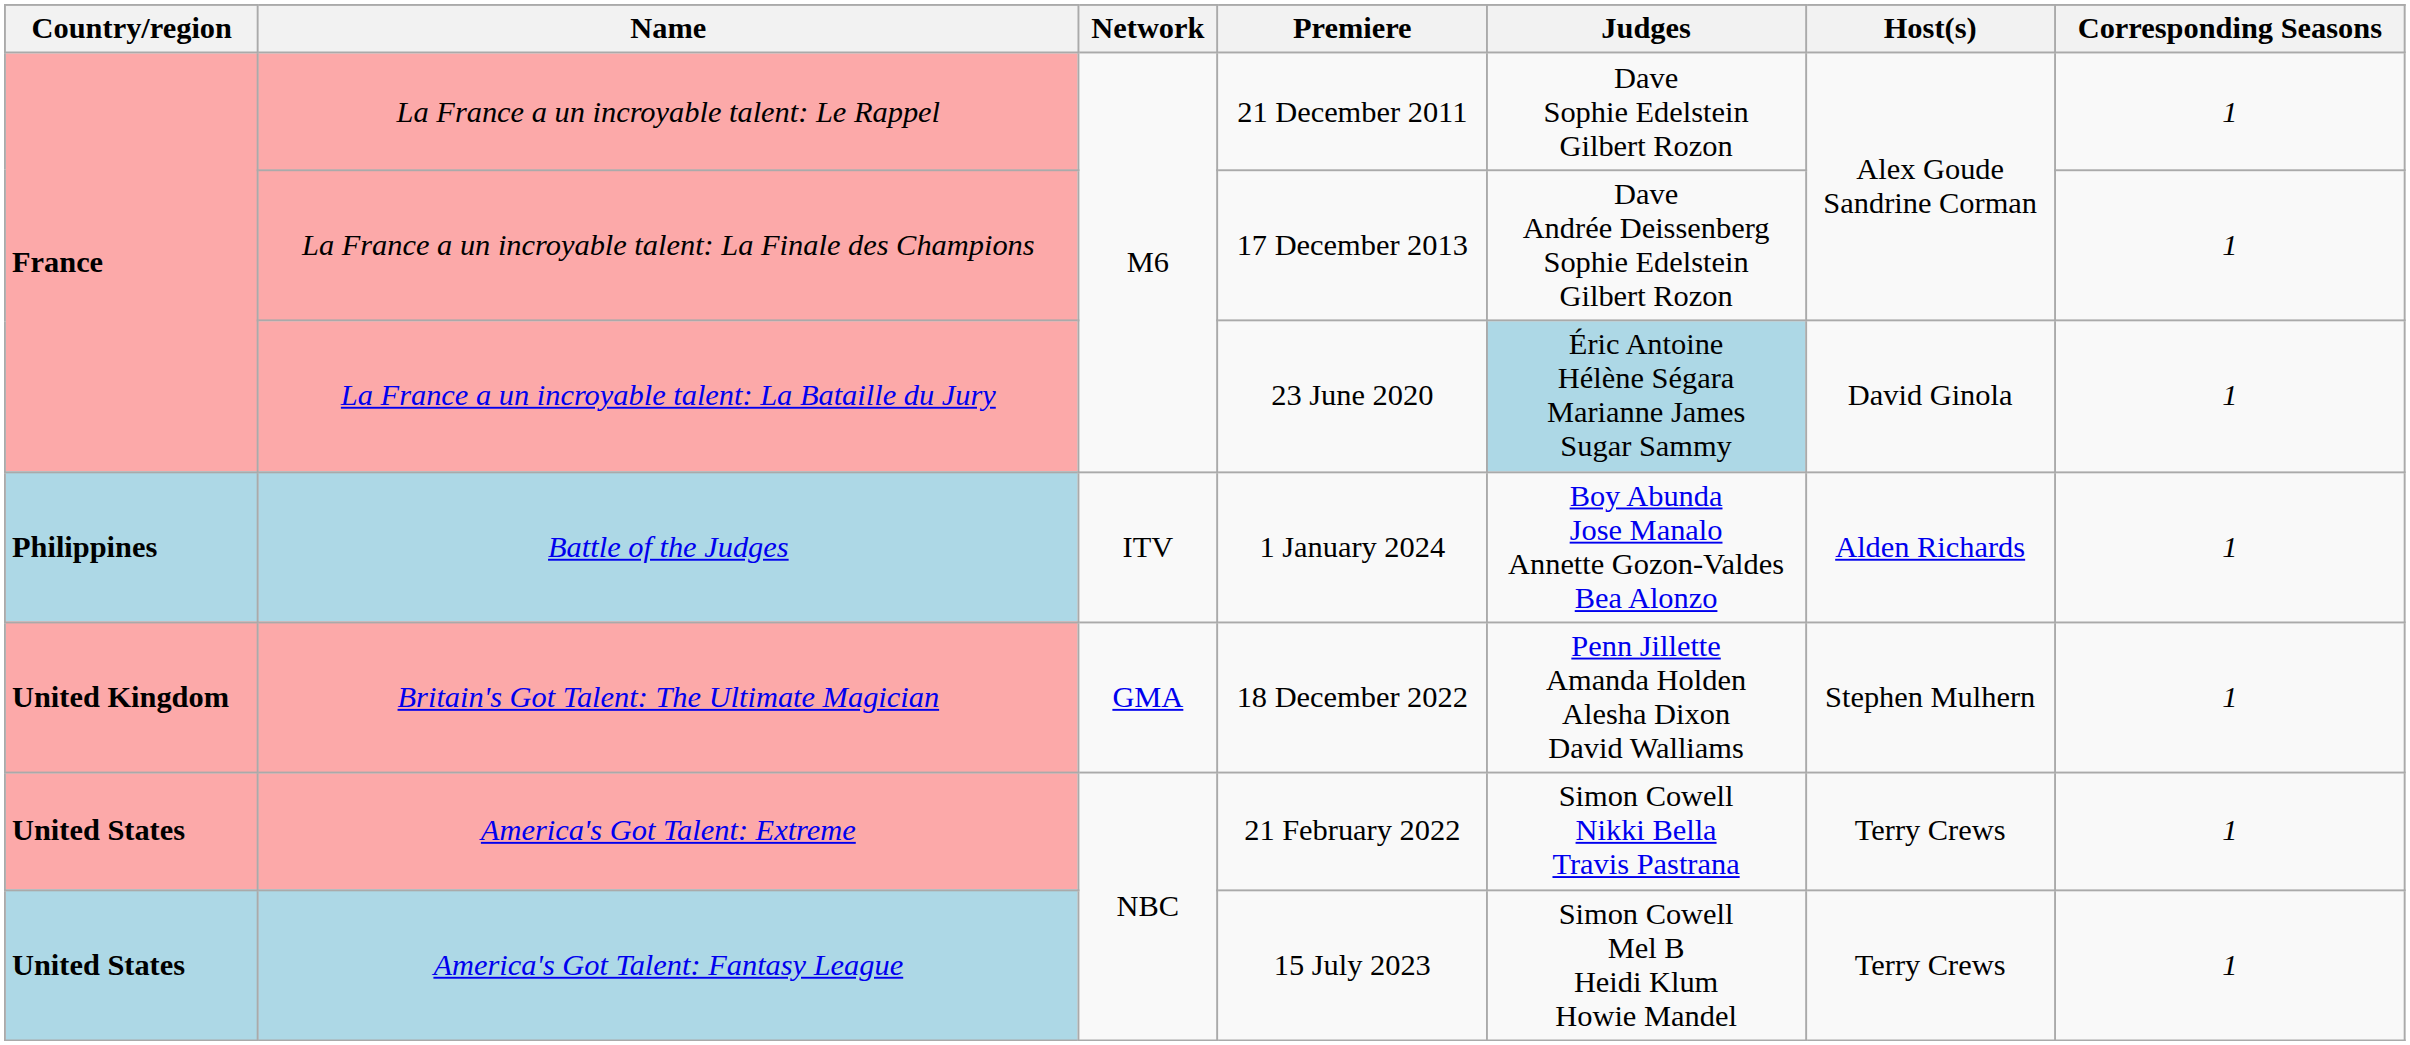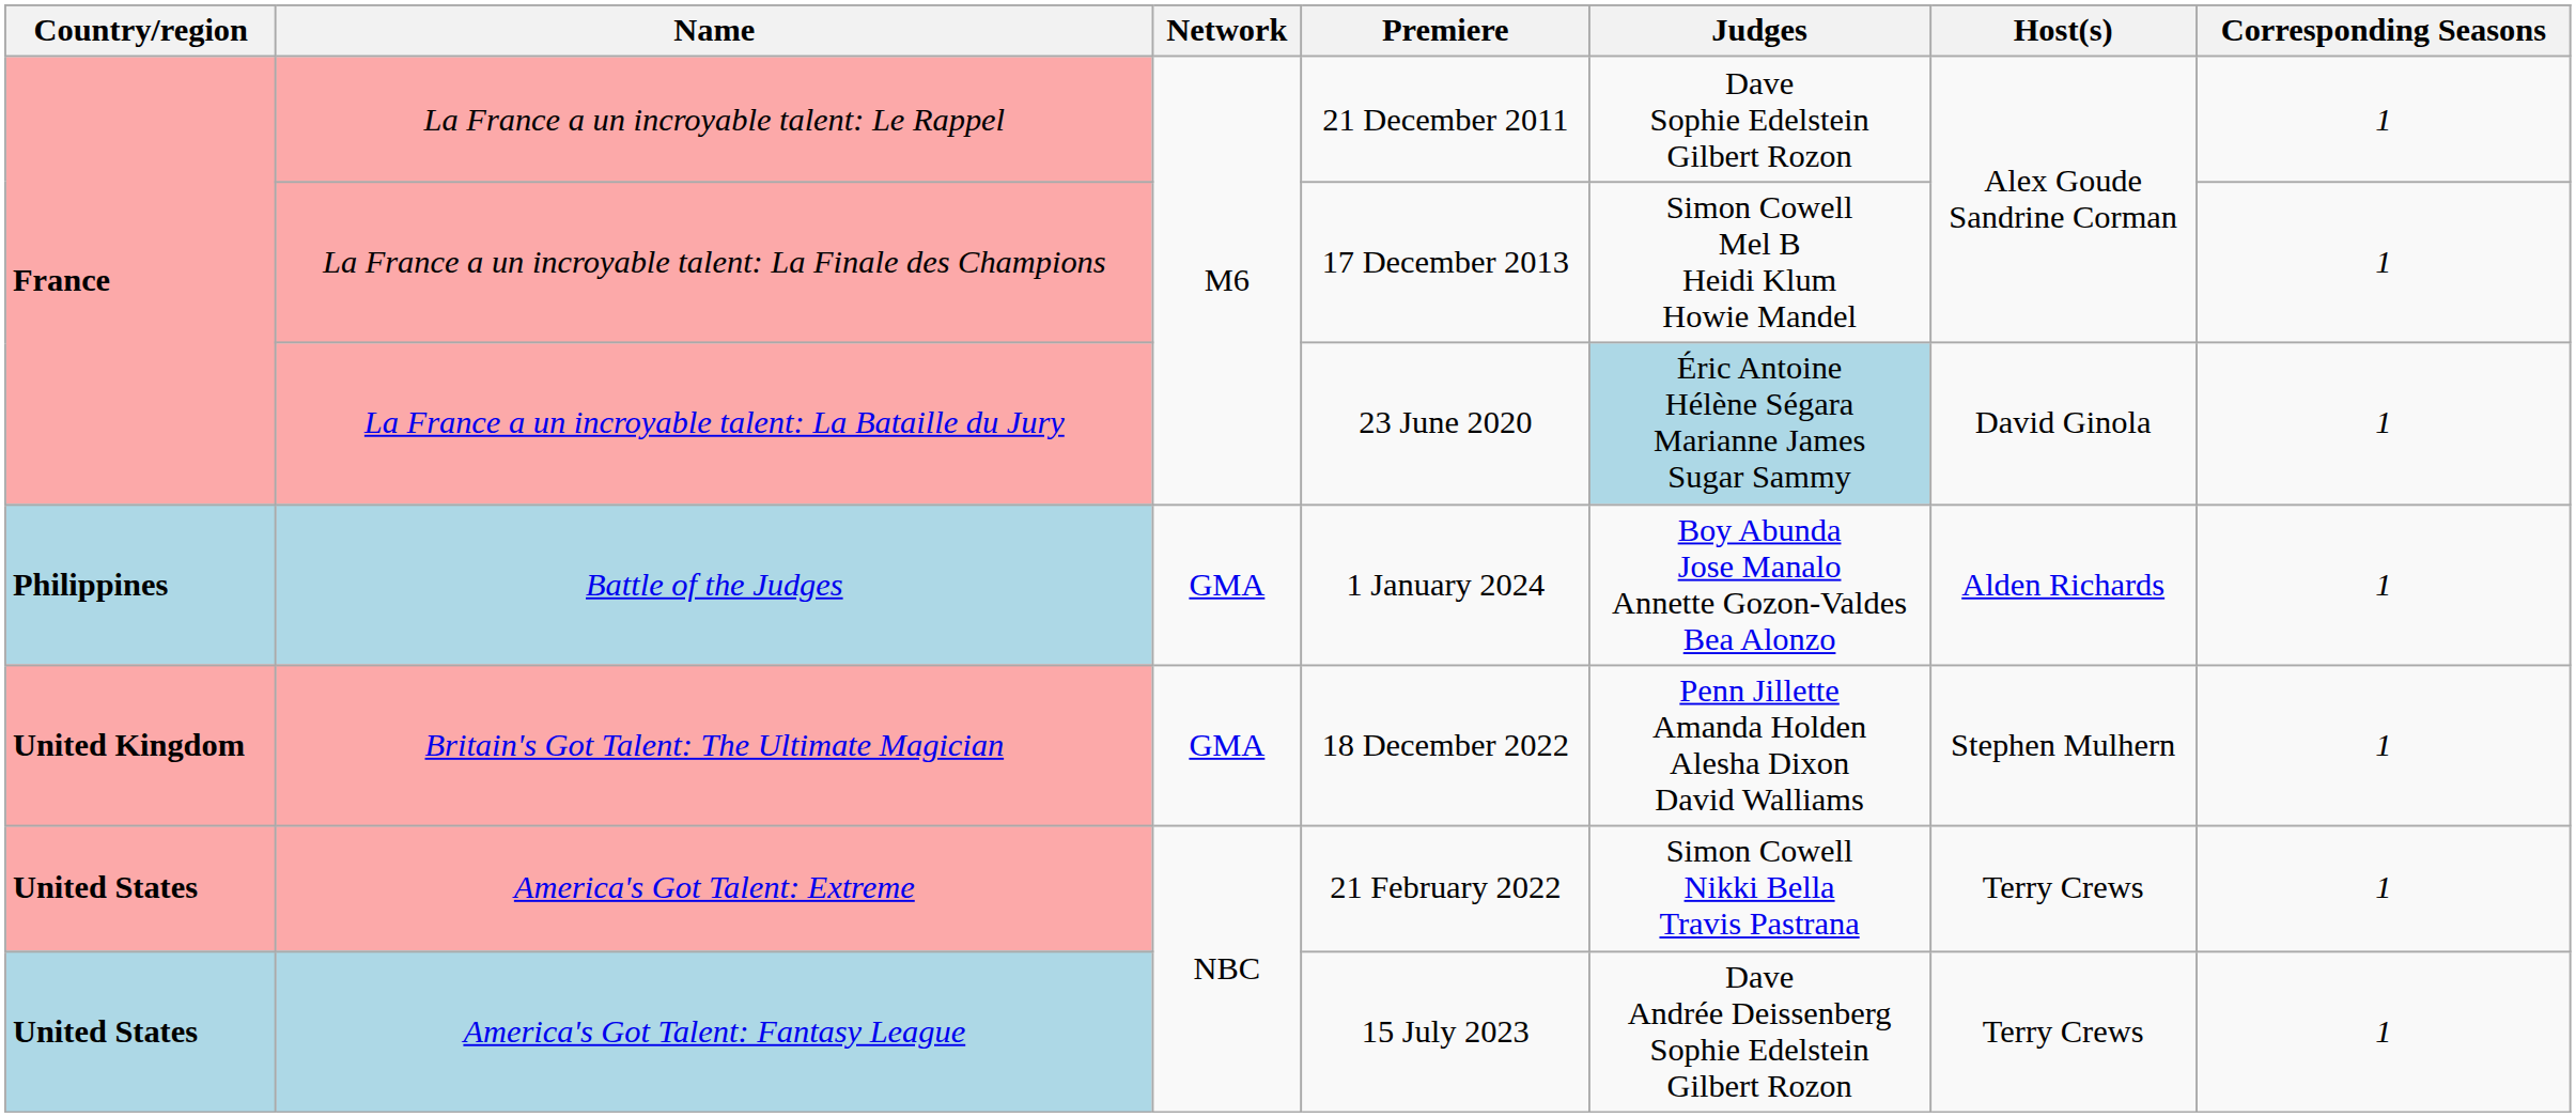La France a un incroyable talent: La Finale des Champions | Judges: Dave Andrée Deissenberg Sophie Edelstein Gilbert Rozon -> Simon Cowell Mel B Heidi Klum Howie Mandel
Battle of the Judges | Network: ITV -> GMA
America's Got Talent: Fantasy League | Judges: Simon Cowell Mel B Heidi Klum Howie Mandel -> Dave Andrée Deissenberg Sophie Edelstein Gilbert Rozon
